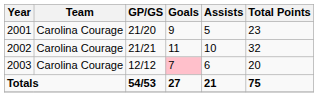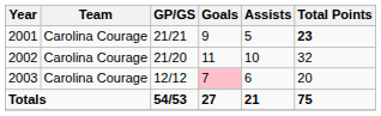2001 | GP/GS: 21/20 -> 21/21
2001 | Total Points: normal -> bold
2002 | GP/GS: 21/21 -> 21/20
